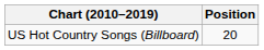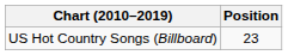US Hot Country Songs (Billboard) | Position: 20 -> 23
